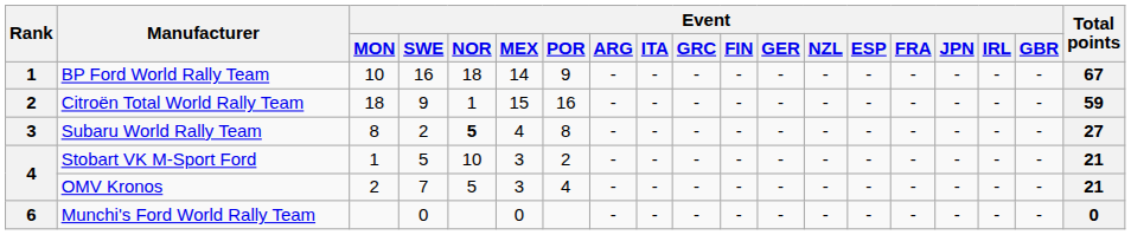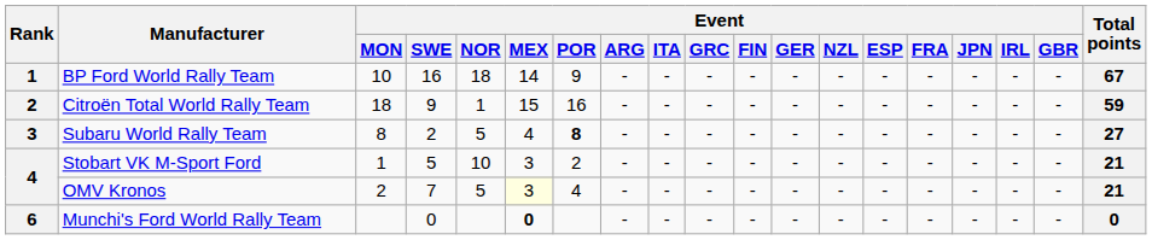Subaru World Rally Team | Event / NOR: bold -> normal
Subaru World Rally Team | Event / POR: normal -> bold
OMV Kronos | Event / MEX: no background -> lightyellow background
Munchi's Ford World Rally Team | Event / MEX: normal -> bold
